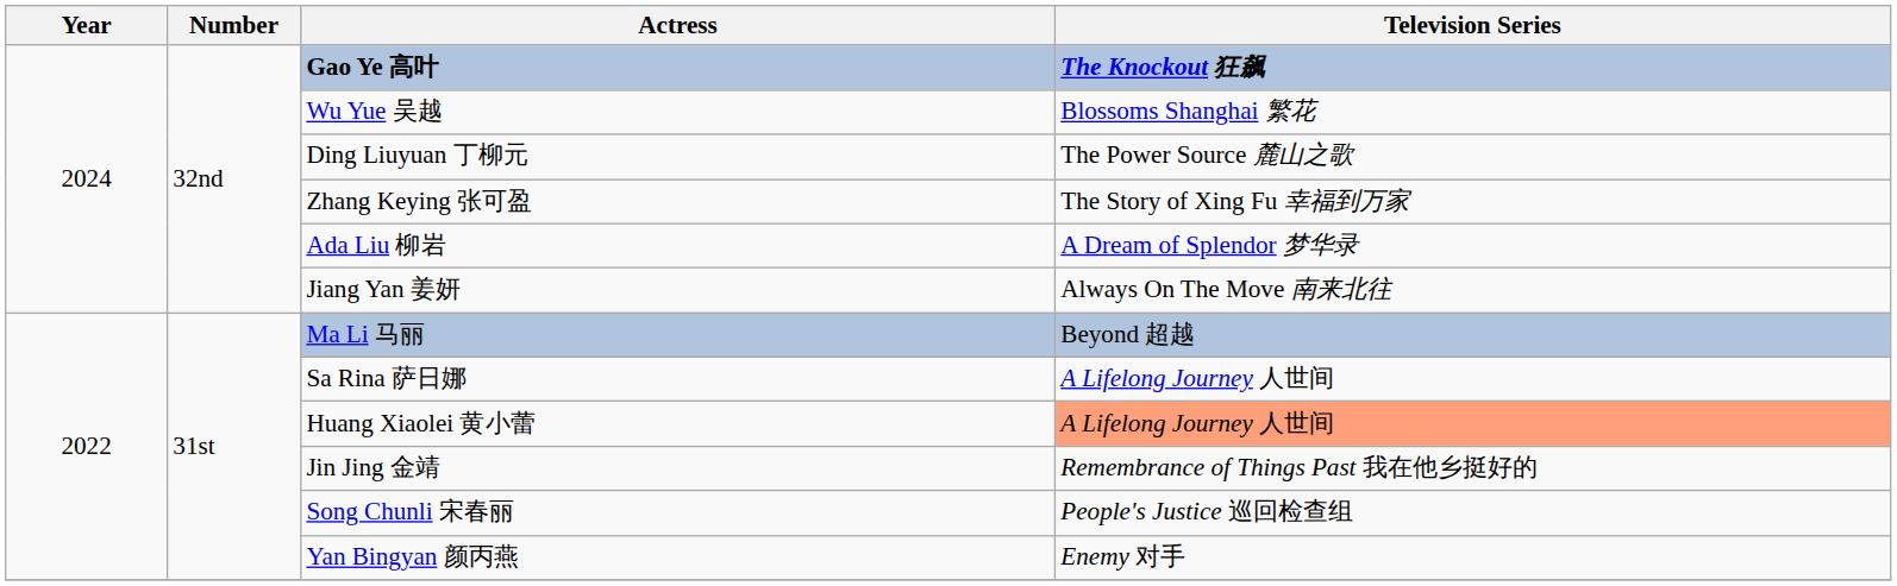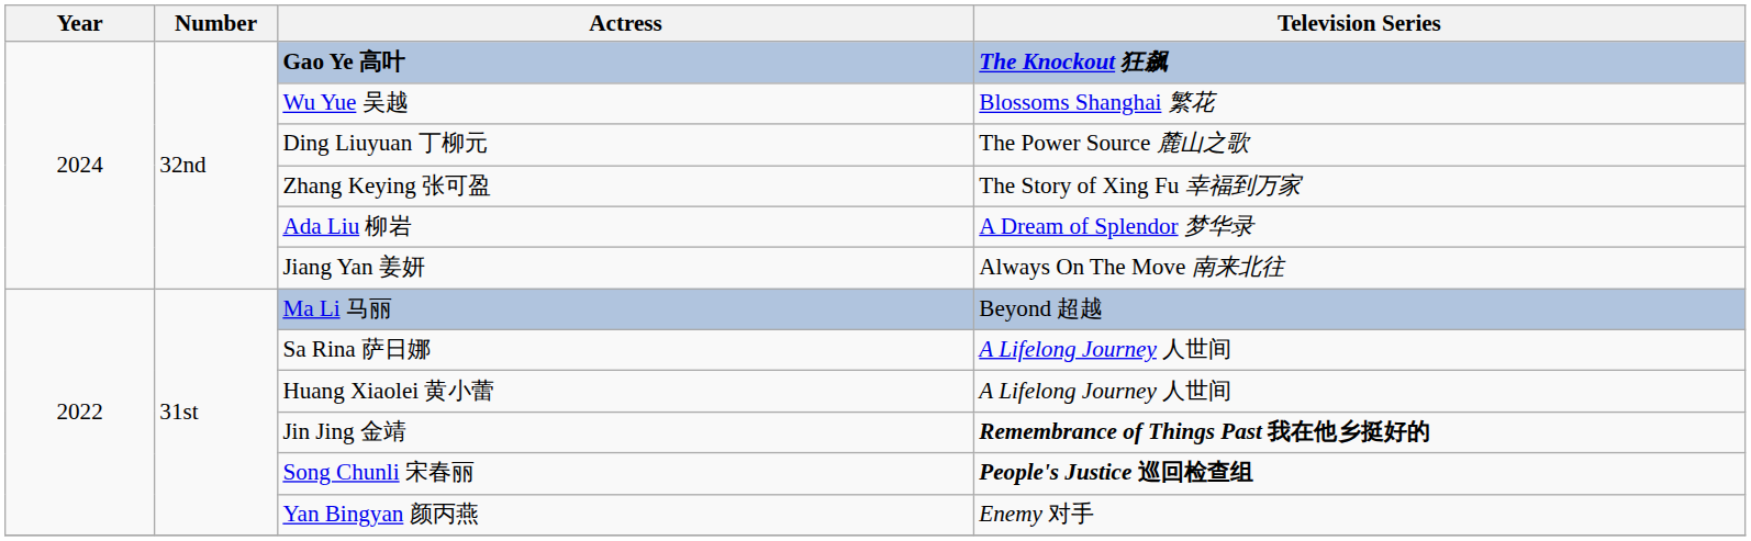Huang Xiaolei 黄小蕾 | Television Series: lightsalmon background -> no background
Jin Jing 金靖 | Television Series: normal -> bold
Song Chunli 宋春丽 | Television Series: normal -> bold
